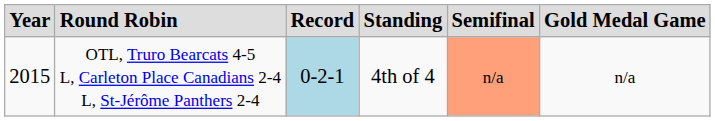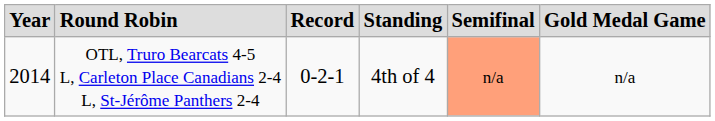row 2 | column 1: 2015 -> 2014
row 2 | column 3: lightblue background -> no background
